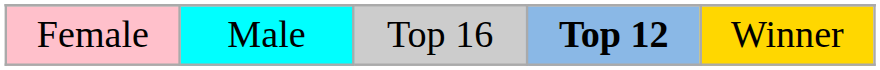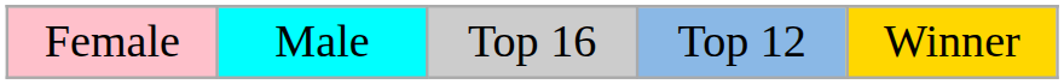Female | column 4: bold -> normal
